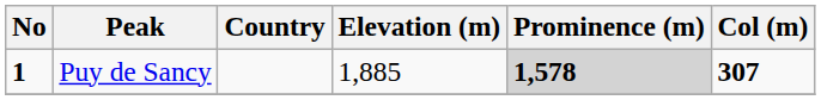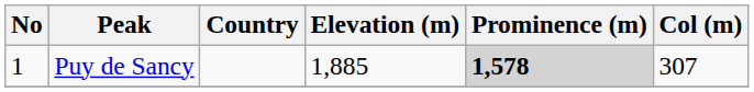Puy de Sancy | No: bold -> normal
Puy de Sancy | Col (m): bold -> normal
